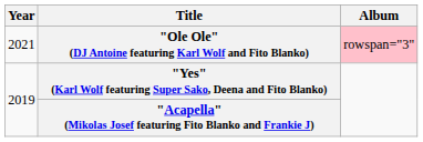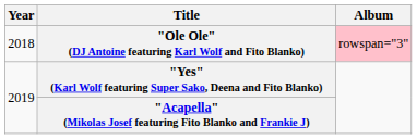"Ole Ole" (DJ Antoine featuring Karl Wolf and Fito Blanko) | Year: 2021 -> 2018
